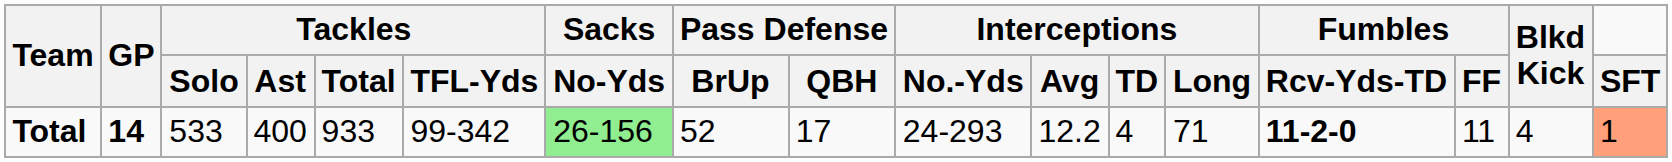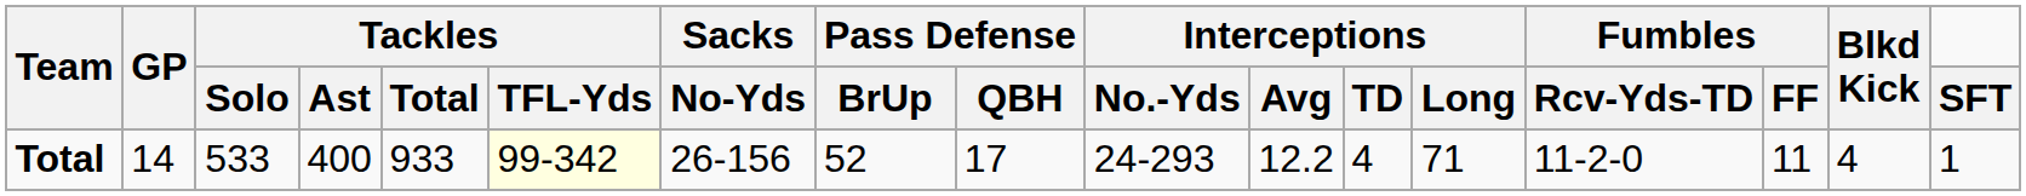row 3 | GP: bold -> normal
row 3 | Tackles / TFL-Yds: no background -> lightyellow background
row 3 | Sacks / No-Yds: lightgreen background -> no background
row 3 | Fumbles / Rcv-Yds-TD: bold -> normal
row 3 | SFT: lightsalmon background -> no background
